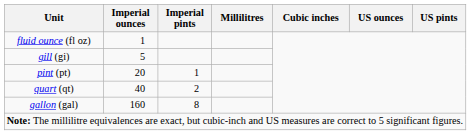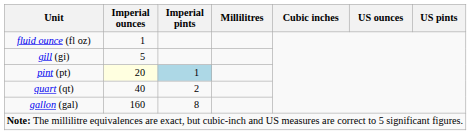pint (pt) | Imperial ounces: no background -> lightyellow background
pint (pt) | Imperial pints: no background -> lightblue background
